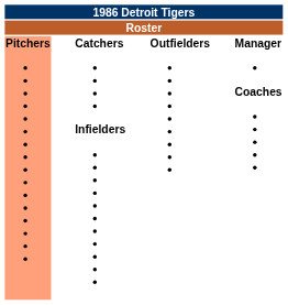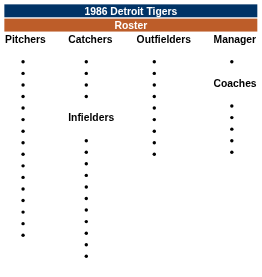Pitchers | column 1: lightsalmon background -> no background
